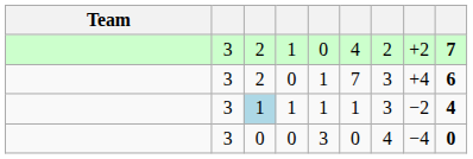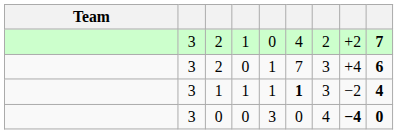row 4 | column 3: lightblue background -> no background
row 4 | column 6: normal -> bold
row 5 | column 8: normal -> bold
